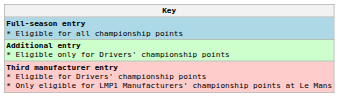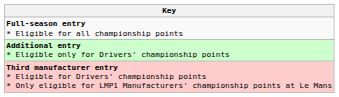row 2 | column 1: lightblue background -> no background
